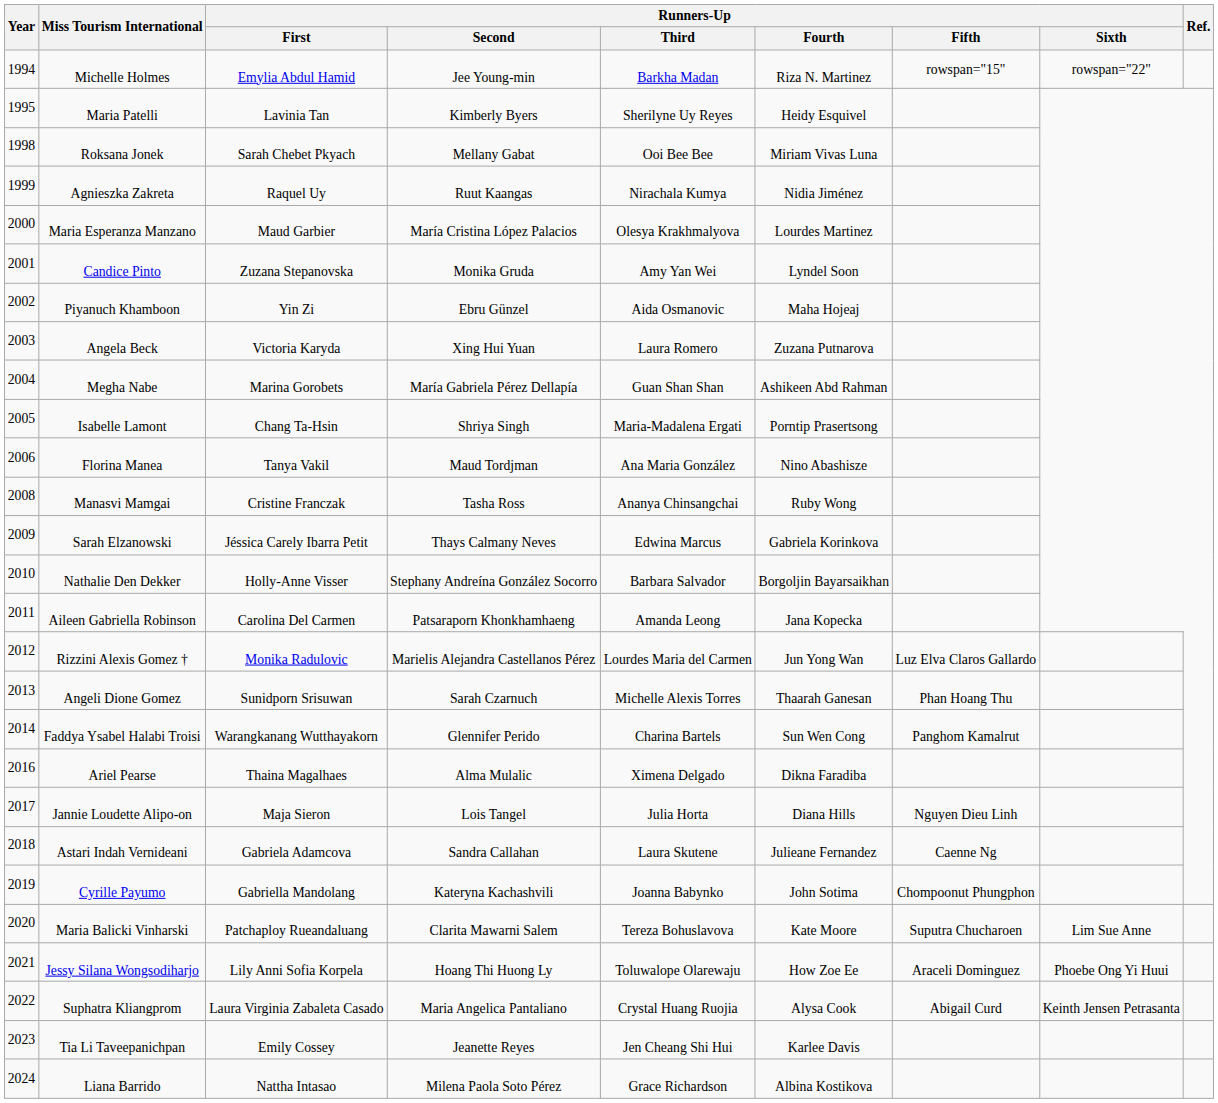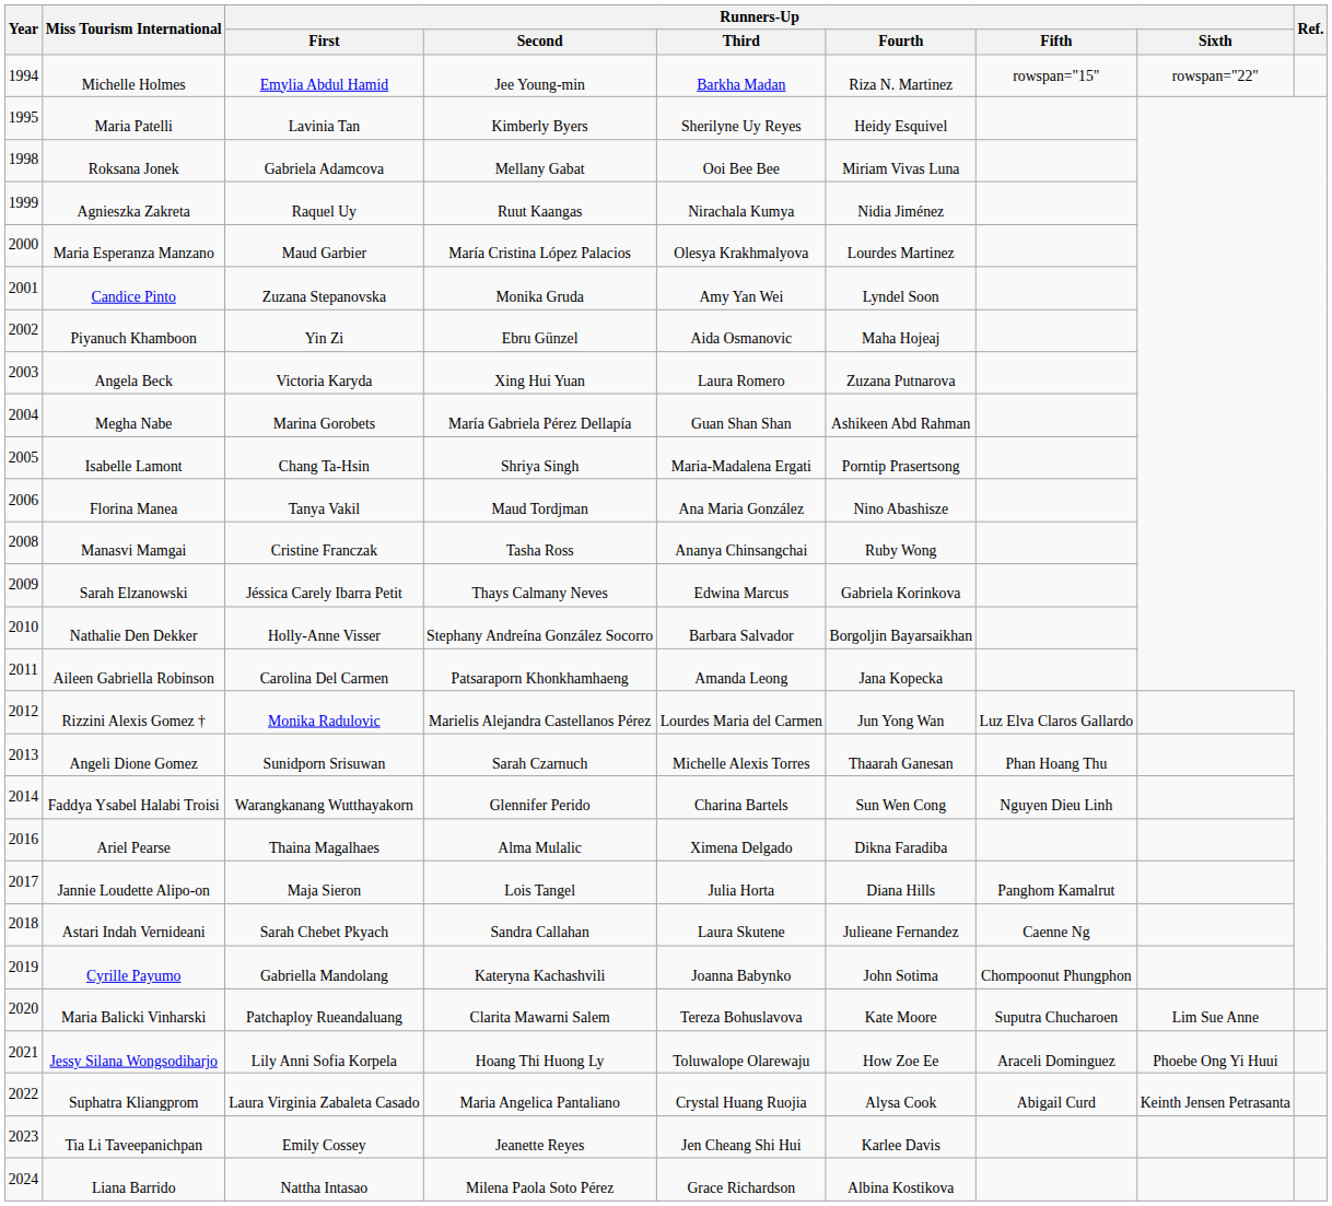Roksana Jonek | Runners-Up / First: Sarah Chebet Pkyach -> Gabriela Adamcova
Faddya Ysabel Halabi Troisi | Runners-Up / Fifth: Panghom Kamalrut -> Nguyen Dieu Linh
Jannie Loudette Alipo-on | Runners-Up / Fifth: Nguyen Dieu Linh -> Panghom Kamalrut
Astari Indah Vernideani | Runners-Up / First: Gabriela Adamcova -> Sarah Chebet Pkyach
